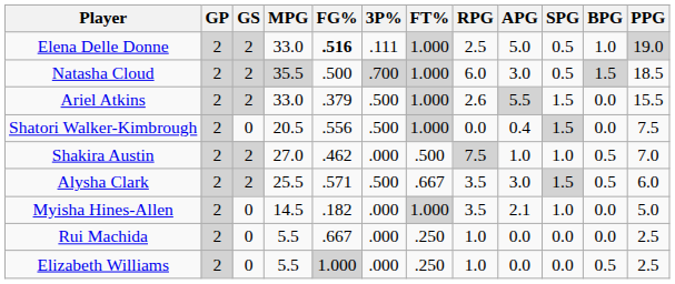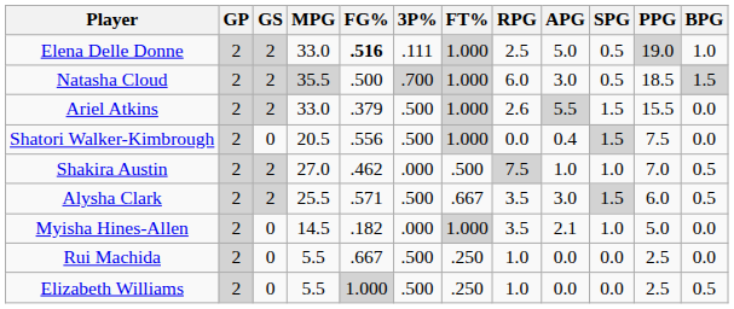columns swapped: BPG <-> PPG
Rui Machida | 3P%: .000 -> .500
Elizabeth Williams | 3P%: .000 -> .500
